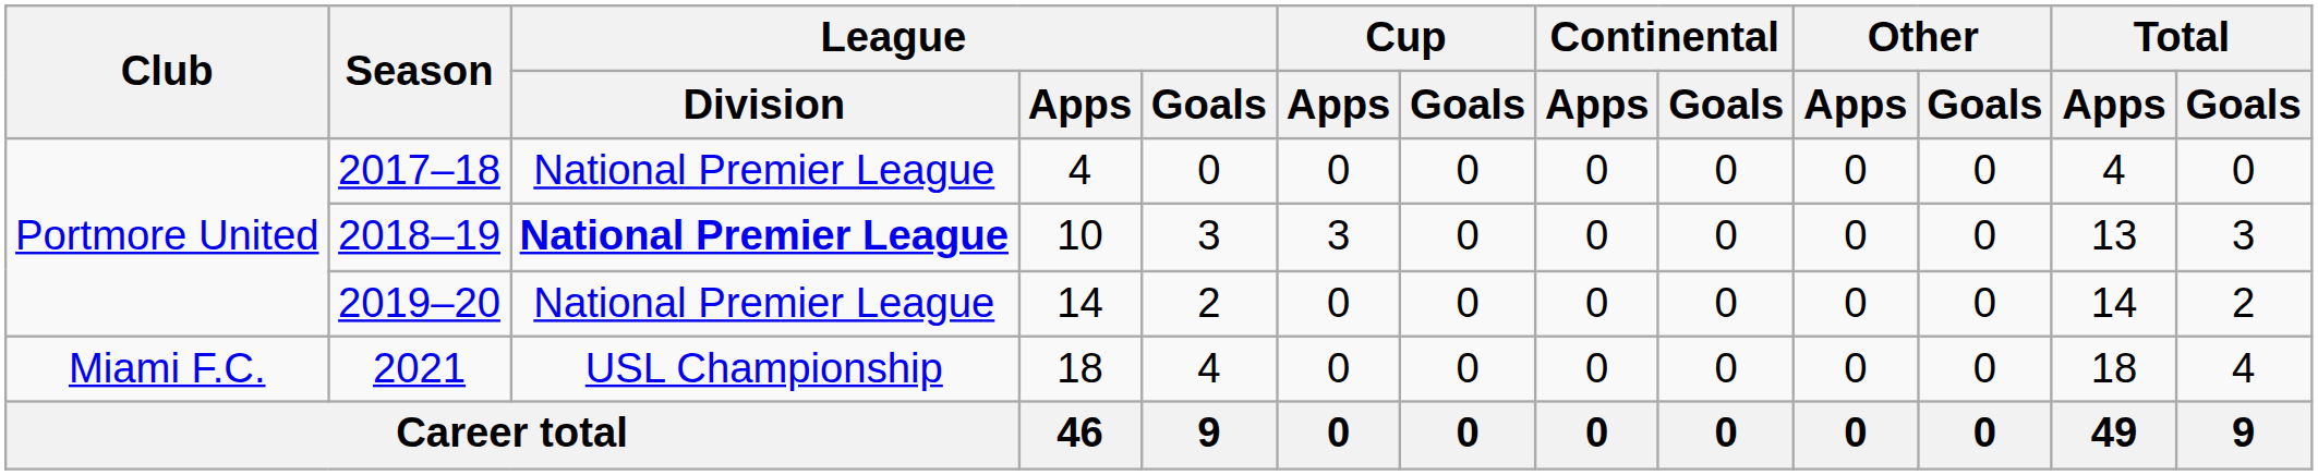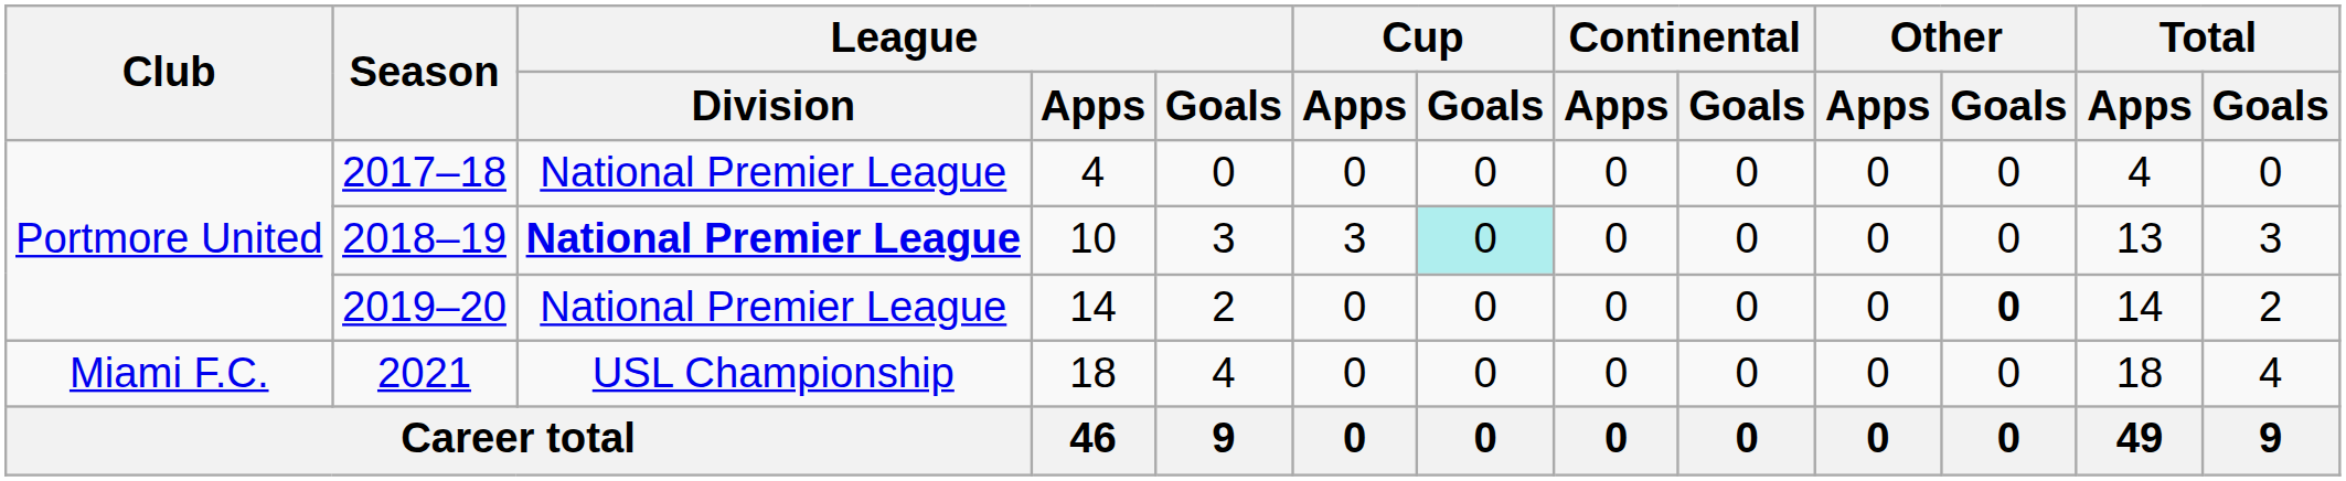2018–19 | Cup / Goals: no background -> paleturquoise background
2019–20 | Other / Goals: normal -> bold
